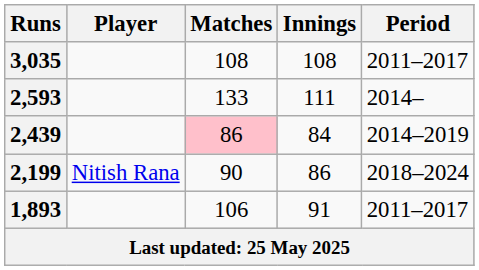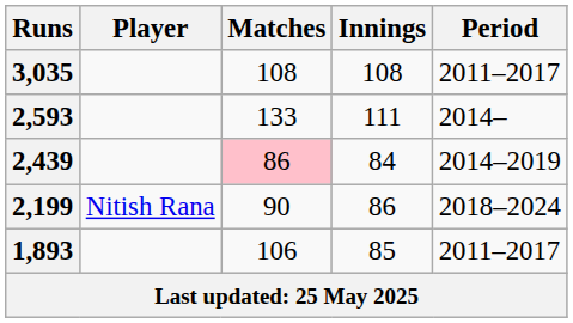1,893 | Innings: 91 -> 85
